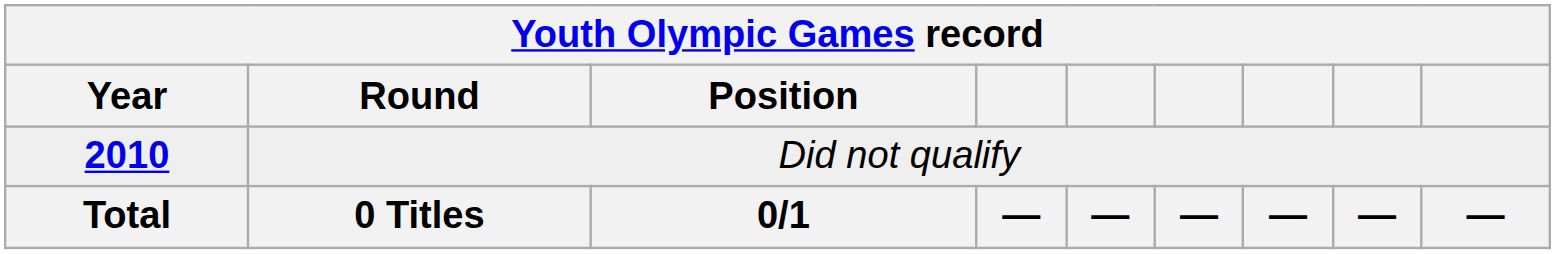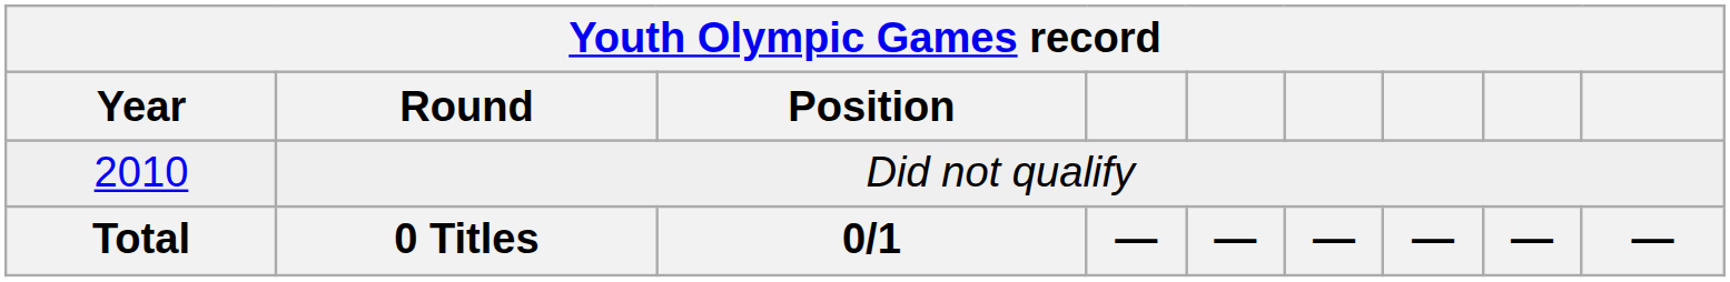Did not qualify | Year: bold -> normal
